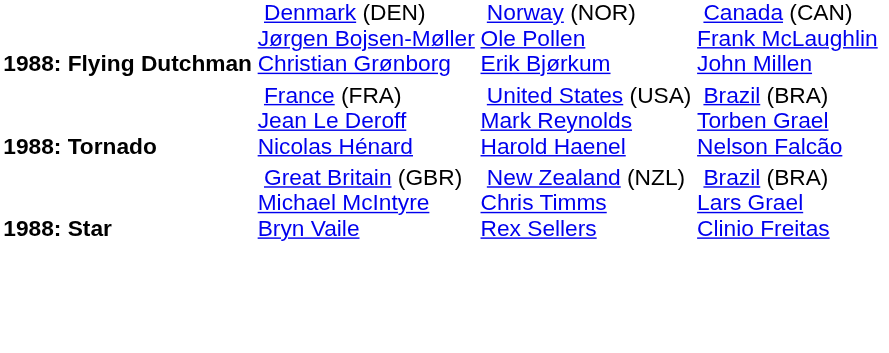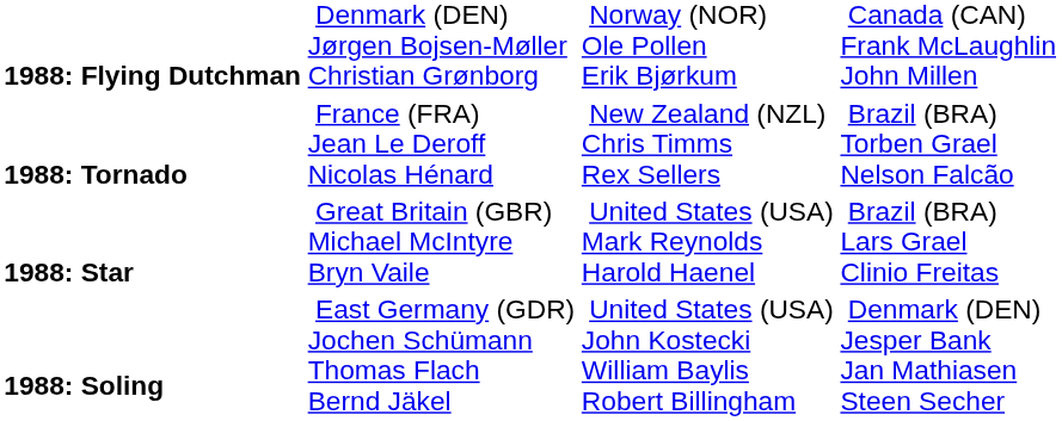1988: Tornado | column 3: United States (USA) Mark Reynolds Harold Haenel -> New Zealand (NZL) Chris Timms Rex Sellers
1988: Star | column 3: New Zealand (NZL) Chris Timms Rex Sellers -> United States (USA) Mark Reynolds Harold Haenel
+ row: 1988: Soling | East Germany (GDR) Jochen Schümann Thomas Flach Bernd Jäkel | United States (USA) John Kostecki William Baylis Robert Billingham | Denmark (DEN) Jesper Bank Jan Mathiasen Steen Secher
